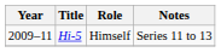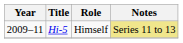Hi-5 | Notes: no background -> khaki background
